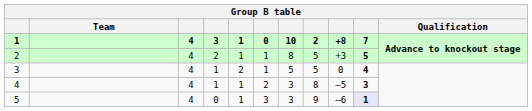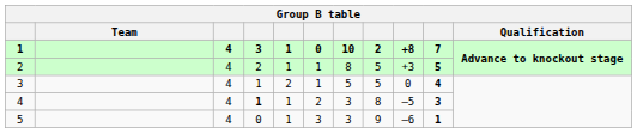row 6 | column 4: normal -> bold
row 7 | column 10: lavender background -> no background
